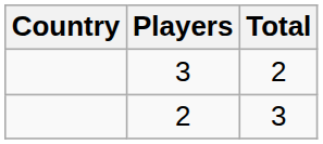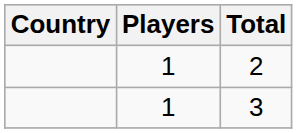row 2 | Players: 3 -> 1
row 3 | Players: 2 -> 1
